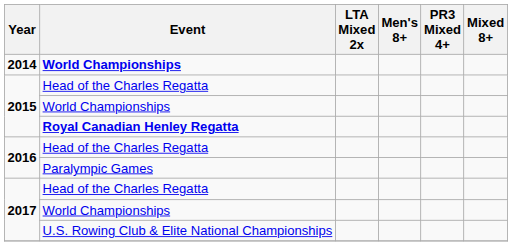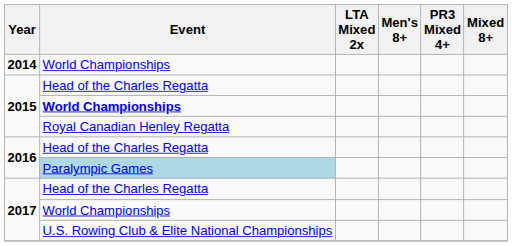2014 / World Championships | Event: bold -> normal
2015 / World Championships | Event: normal -> bold
Royal Canadian Henley Regatta | Event: bold -> normal
Paralympic Games | Event: no background -> lightblue background
